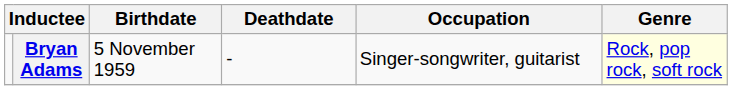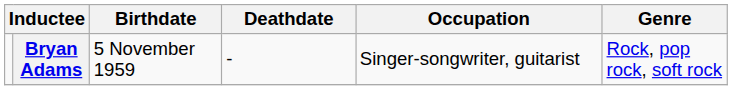Bryan Adams | Genre: lightyellow background -> no background
